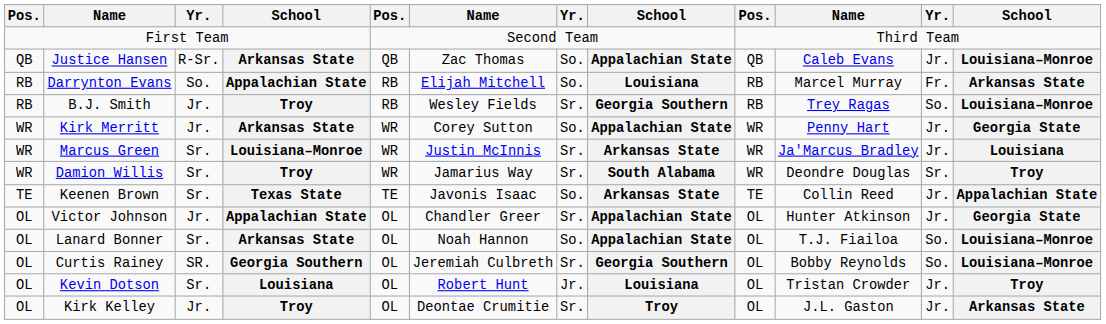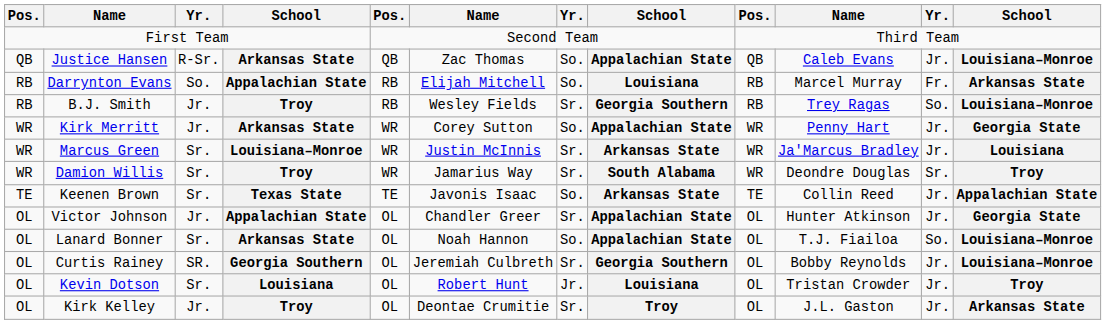Curtis Rainey | column 11: So. -> Jr.
